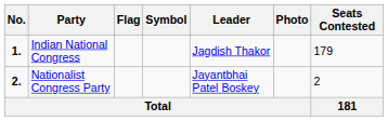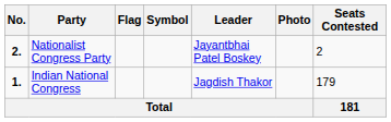rows swapped: Indian National Congress <-> Nationalist Congress Party
